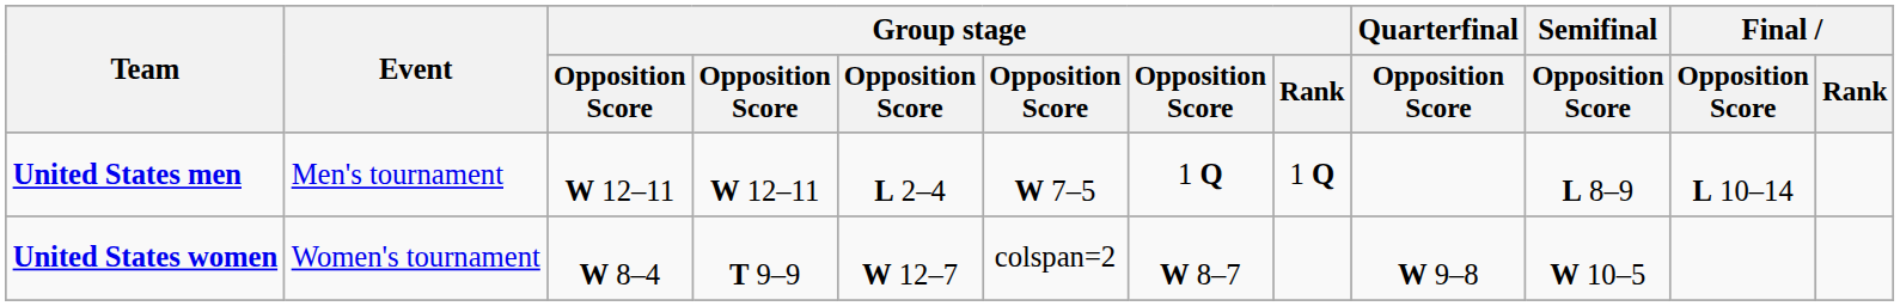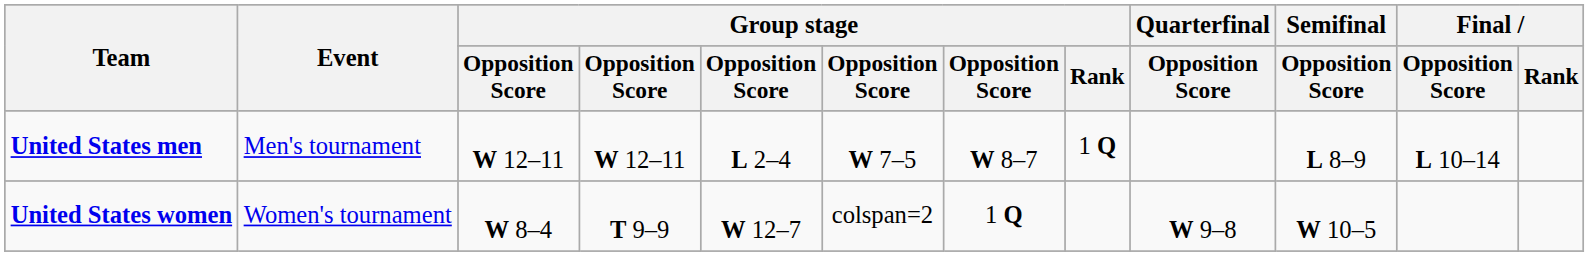United States men | column 7: 1 Q -> W 8–7
United States women | column 7: W 8–7 -> 1 Q
